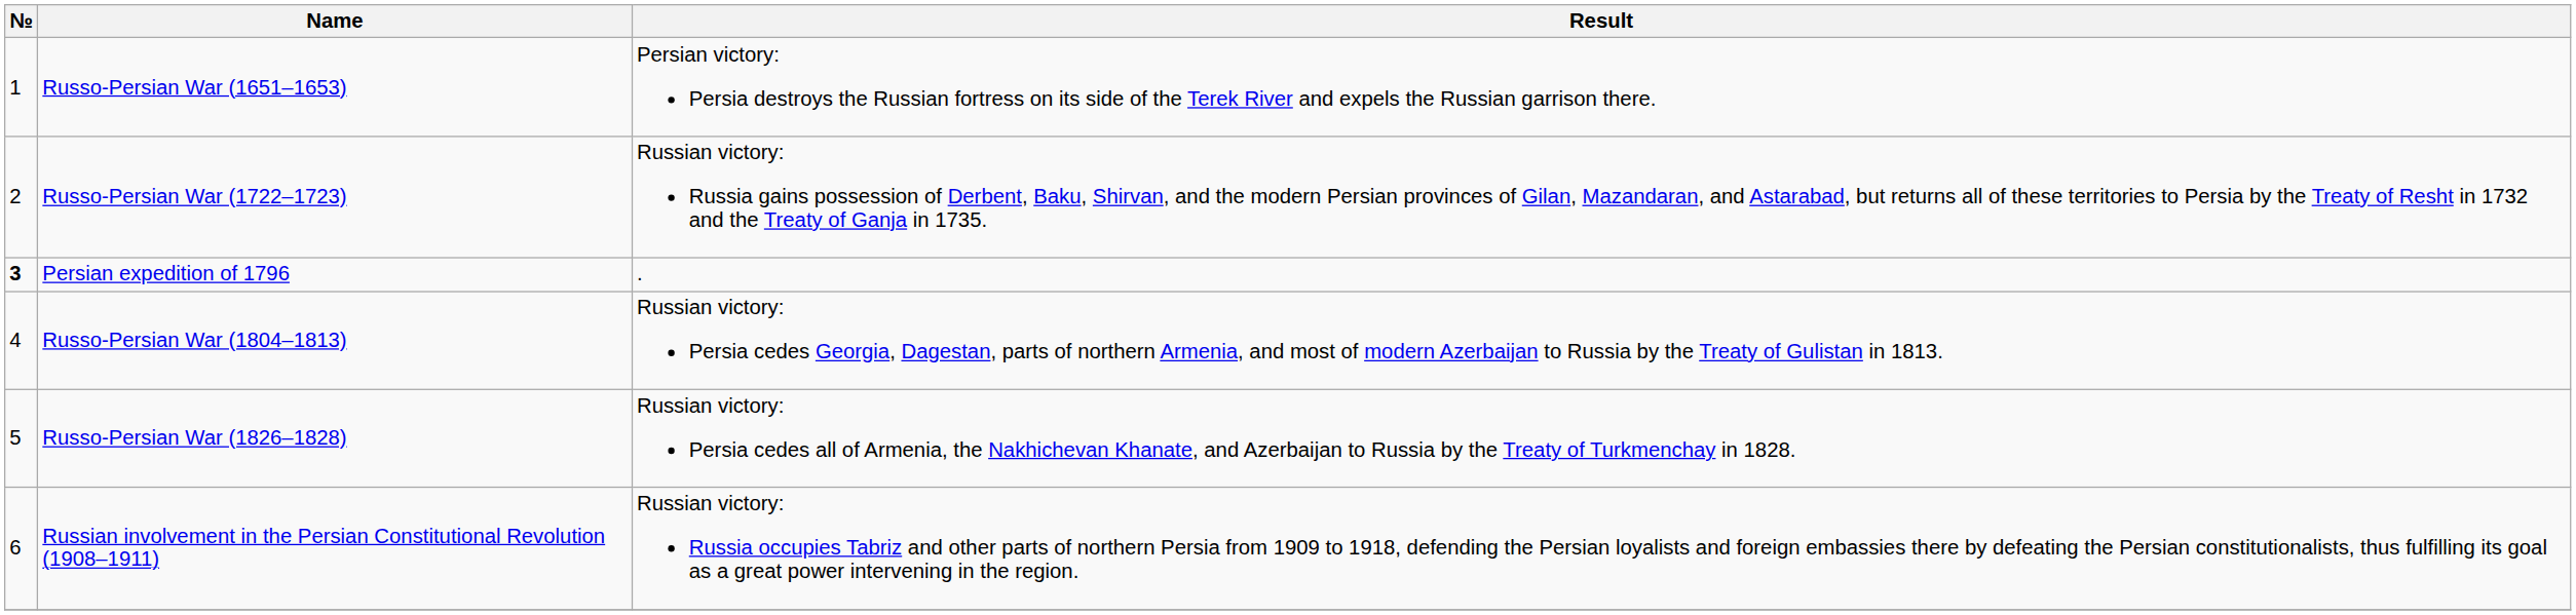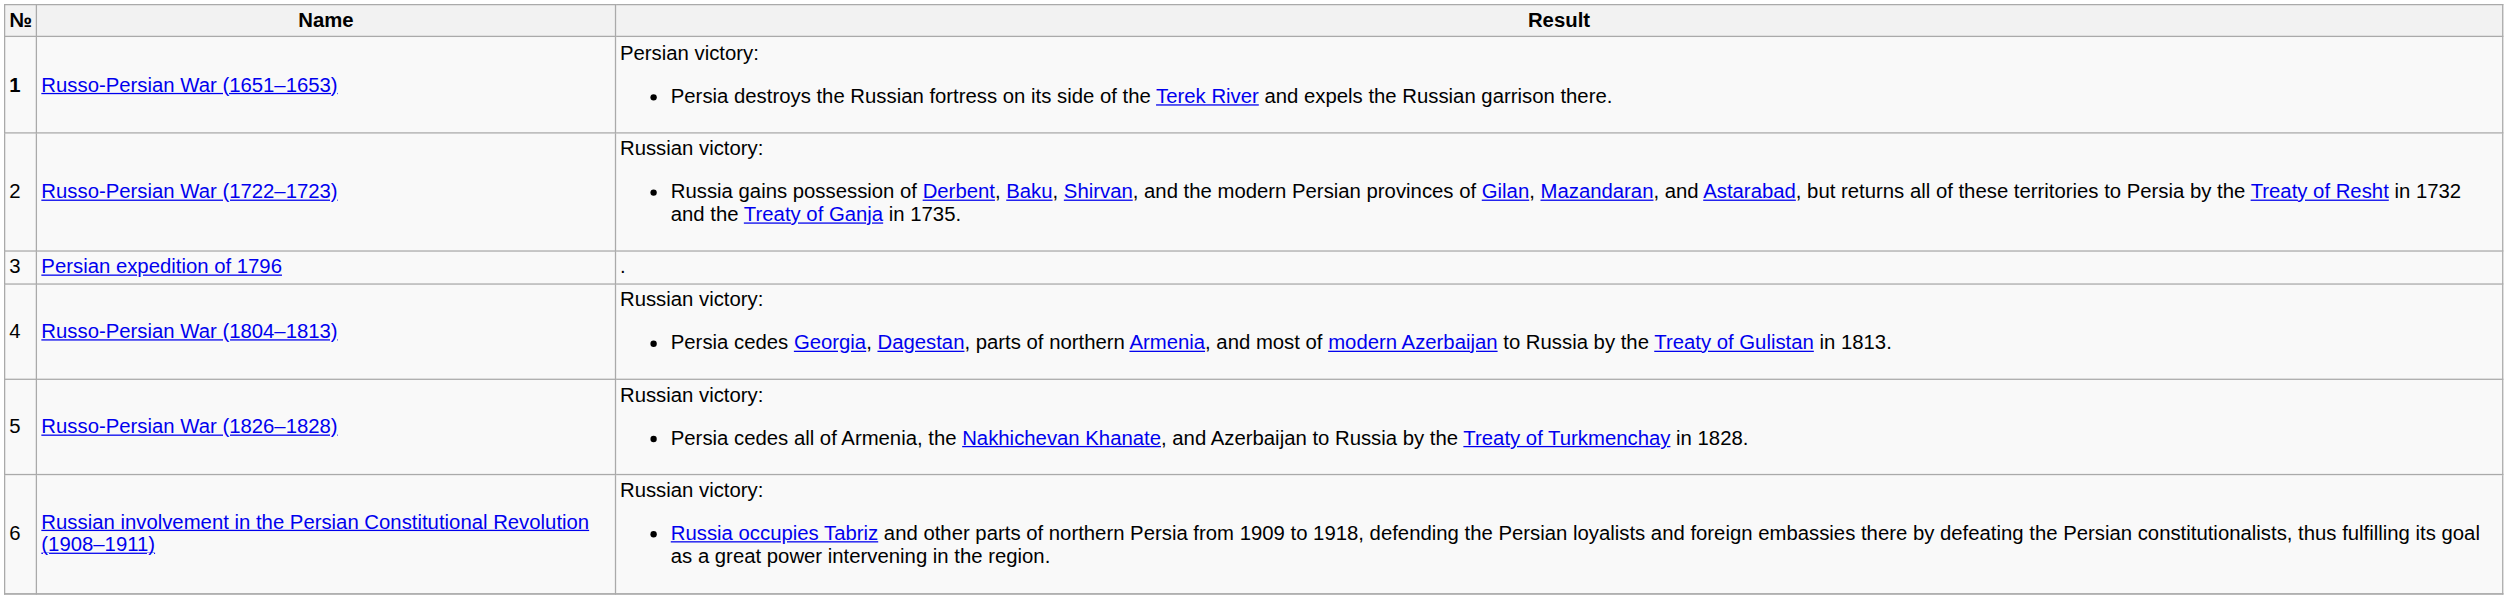Russo-Persian War (1651–1653) | №: normal -> bold
Persian expedition of 1796 | №: bold -> normal
